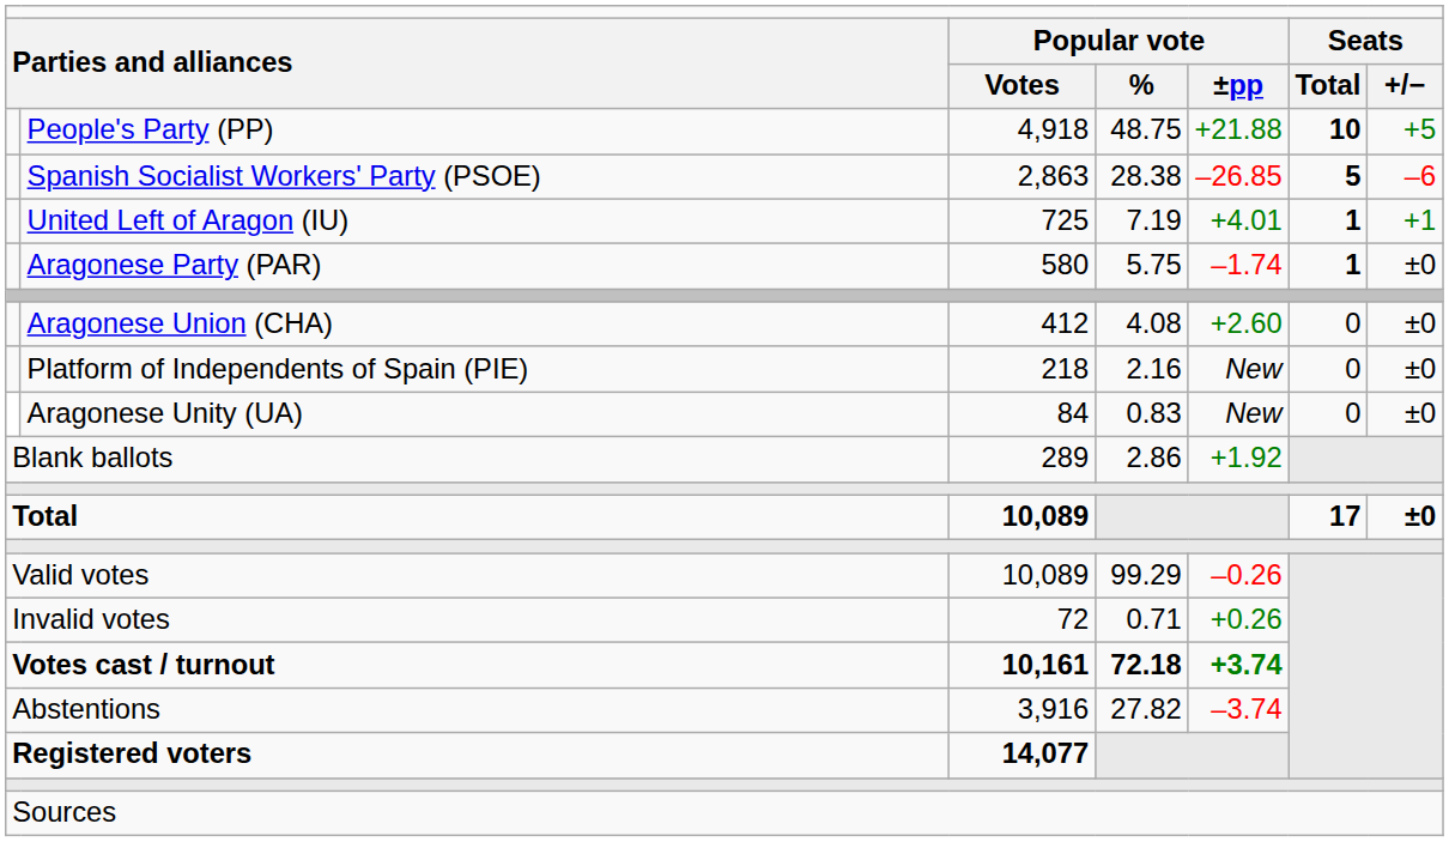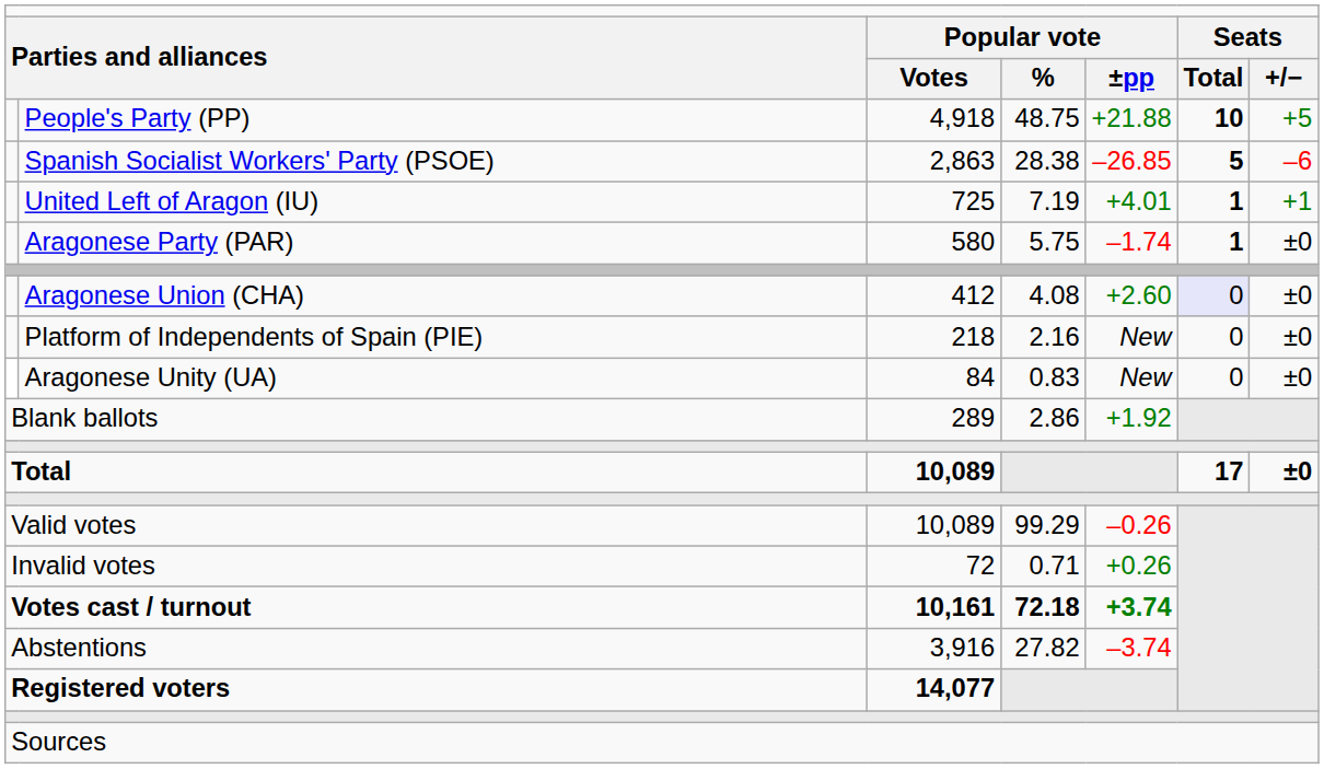Aragonese Union (CHA) | column 6: no background -> lavender background
